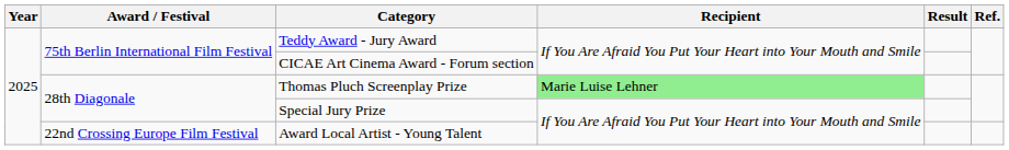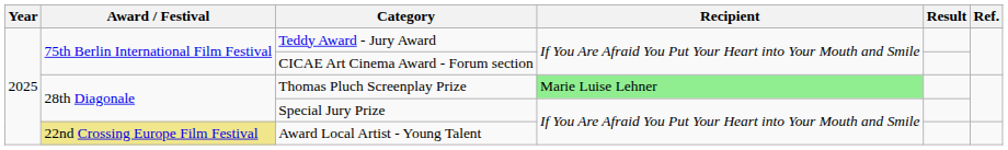Award Local Artist - Young Talent | Award / Festival: no background -> khaki background
